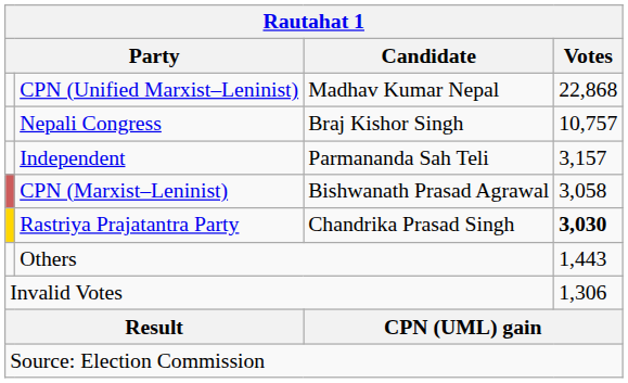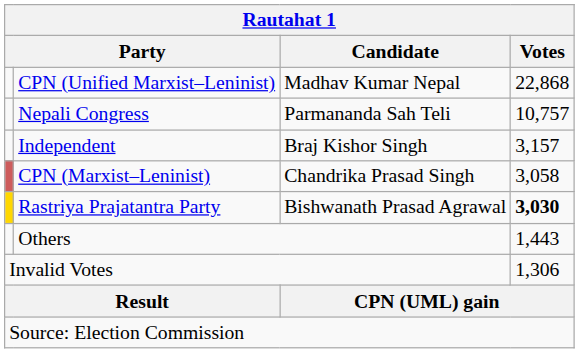Nepali Congress | Candidate: Braj Kishor Singh -> Parmananda Sah Teli
Independent | Candidate: Parmananda Sah Teli -> Braj Kishor Singh
CPN (Marxist–Leninist) | Candidate: Bishwanath Prasad Agrawal -> Chandrika Prasad Singh
Rastriya Prajatantra Party | Candidate: Chandrika Prasad Singh -> Bishwanath Prasad Agrawal
